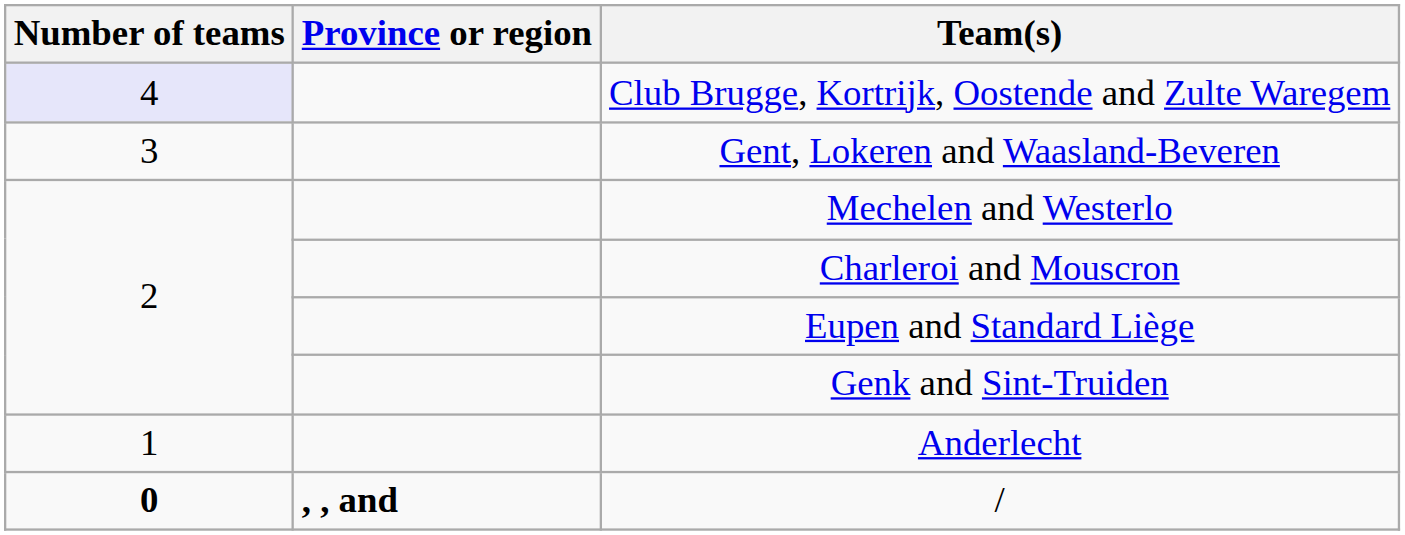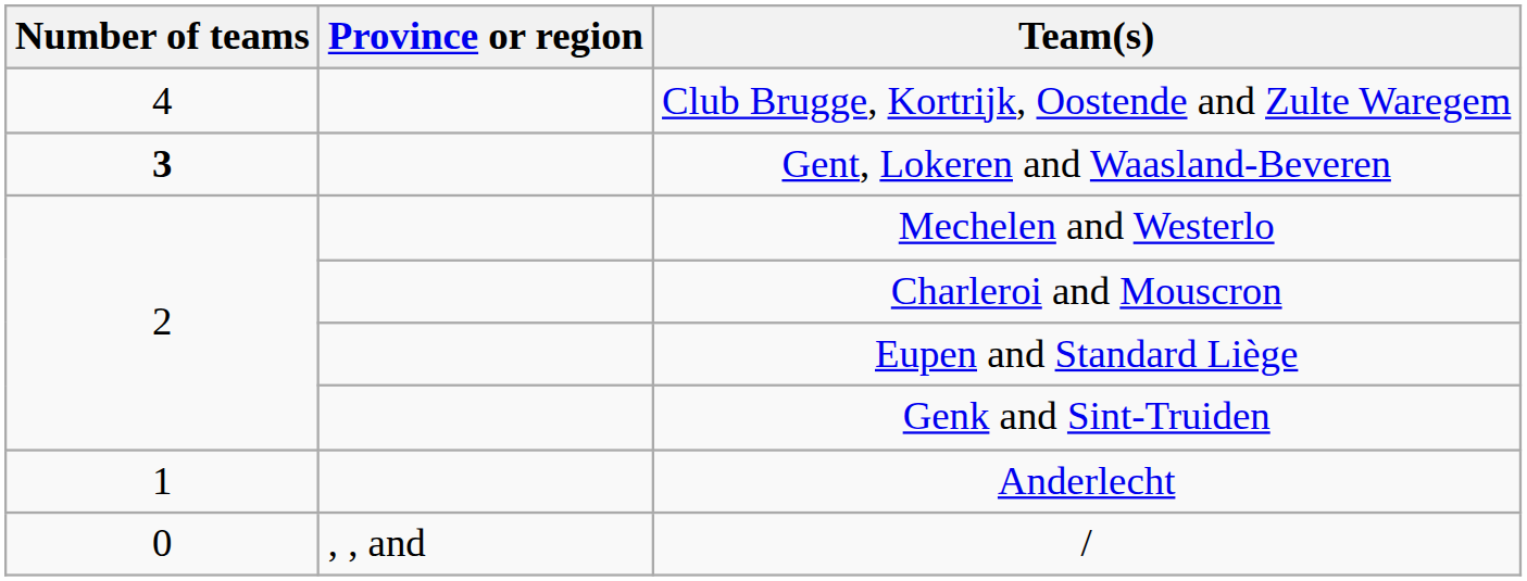Club Brugge, Kortrijk, Oostende and Zulte Waregem | Number of teams: lavender background -> no background
Gent, Lokeren and Waasland-Beveren | Number of teams: normal -> bold
/ | Number of teams: bold -> normal
/ | Province or region: bold -> normal
